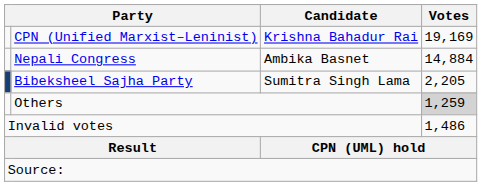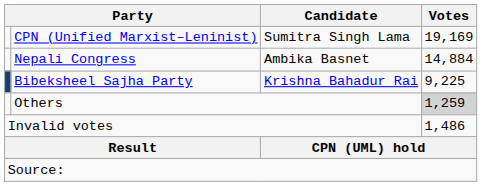CPN (Unified Marxist–Leninist) | Candidate: Krishna Bahadur Rai -> Sumitra Singh Lama
Bibeksheel Sajha Party | Candidate: Sumitra Singh Lama -> Krishna Bahadur Rai
Bibeksheel Sajha Party | Votes: 2,205 -> 9,225
